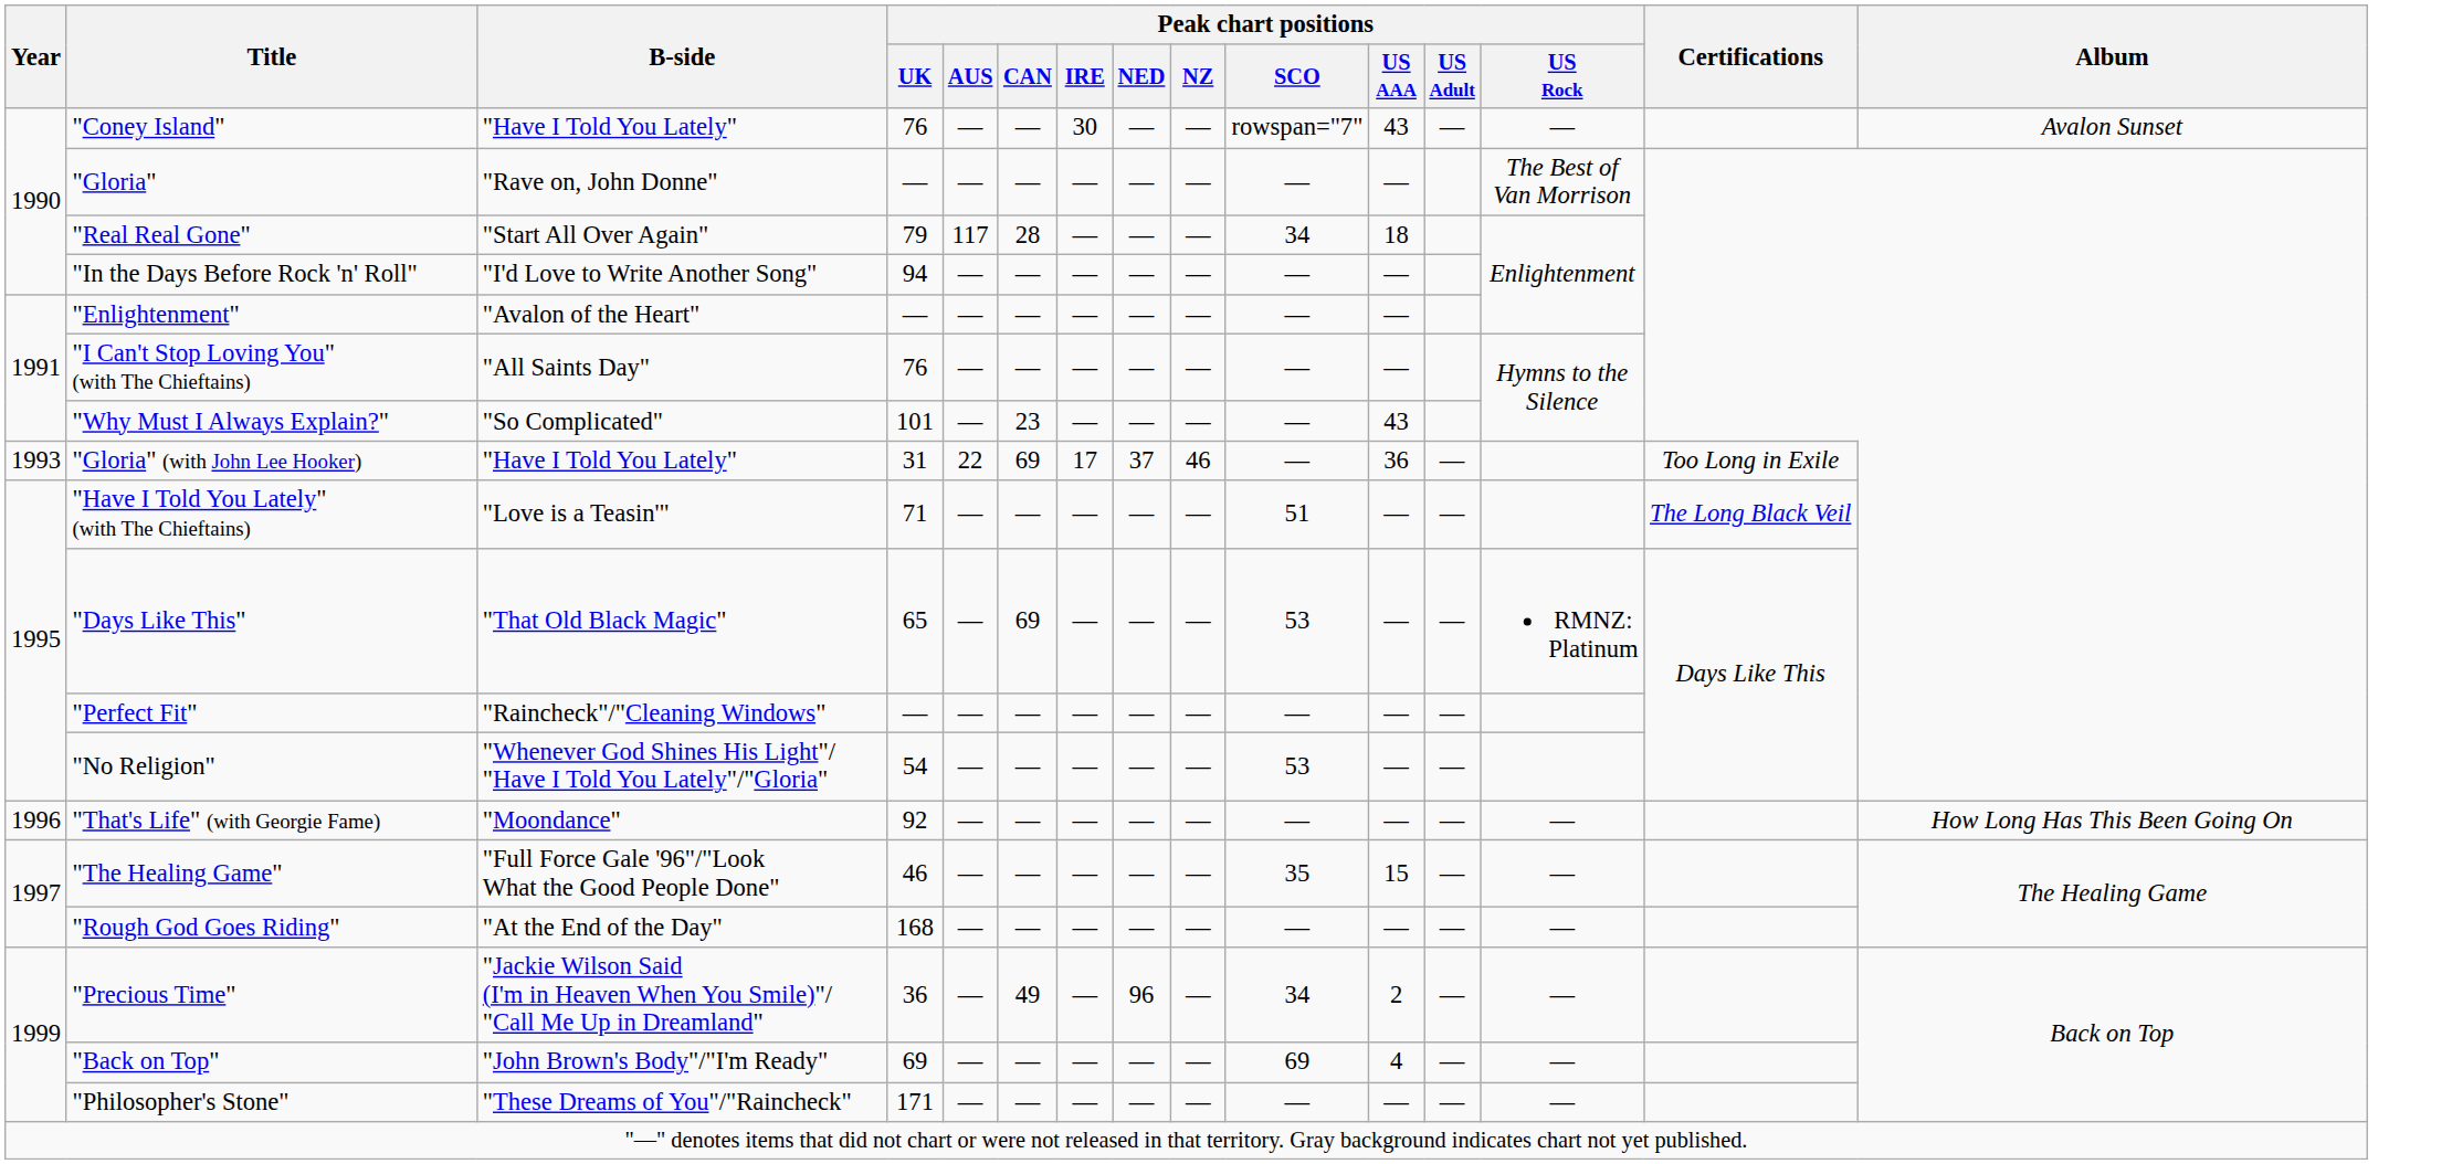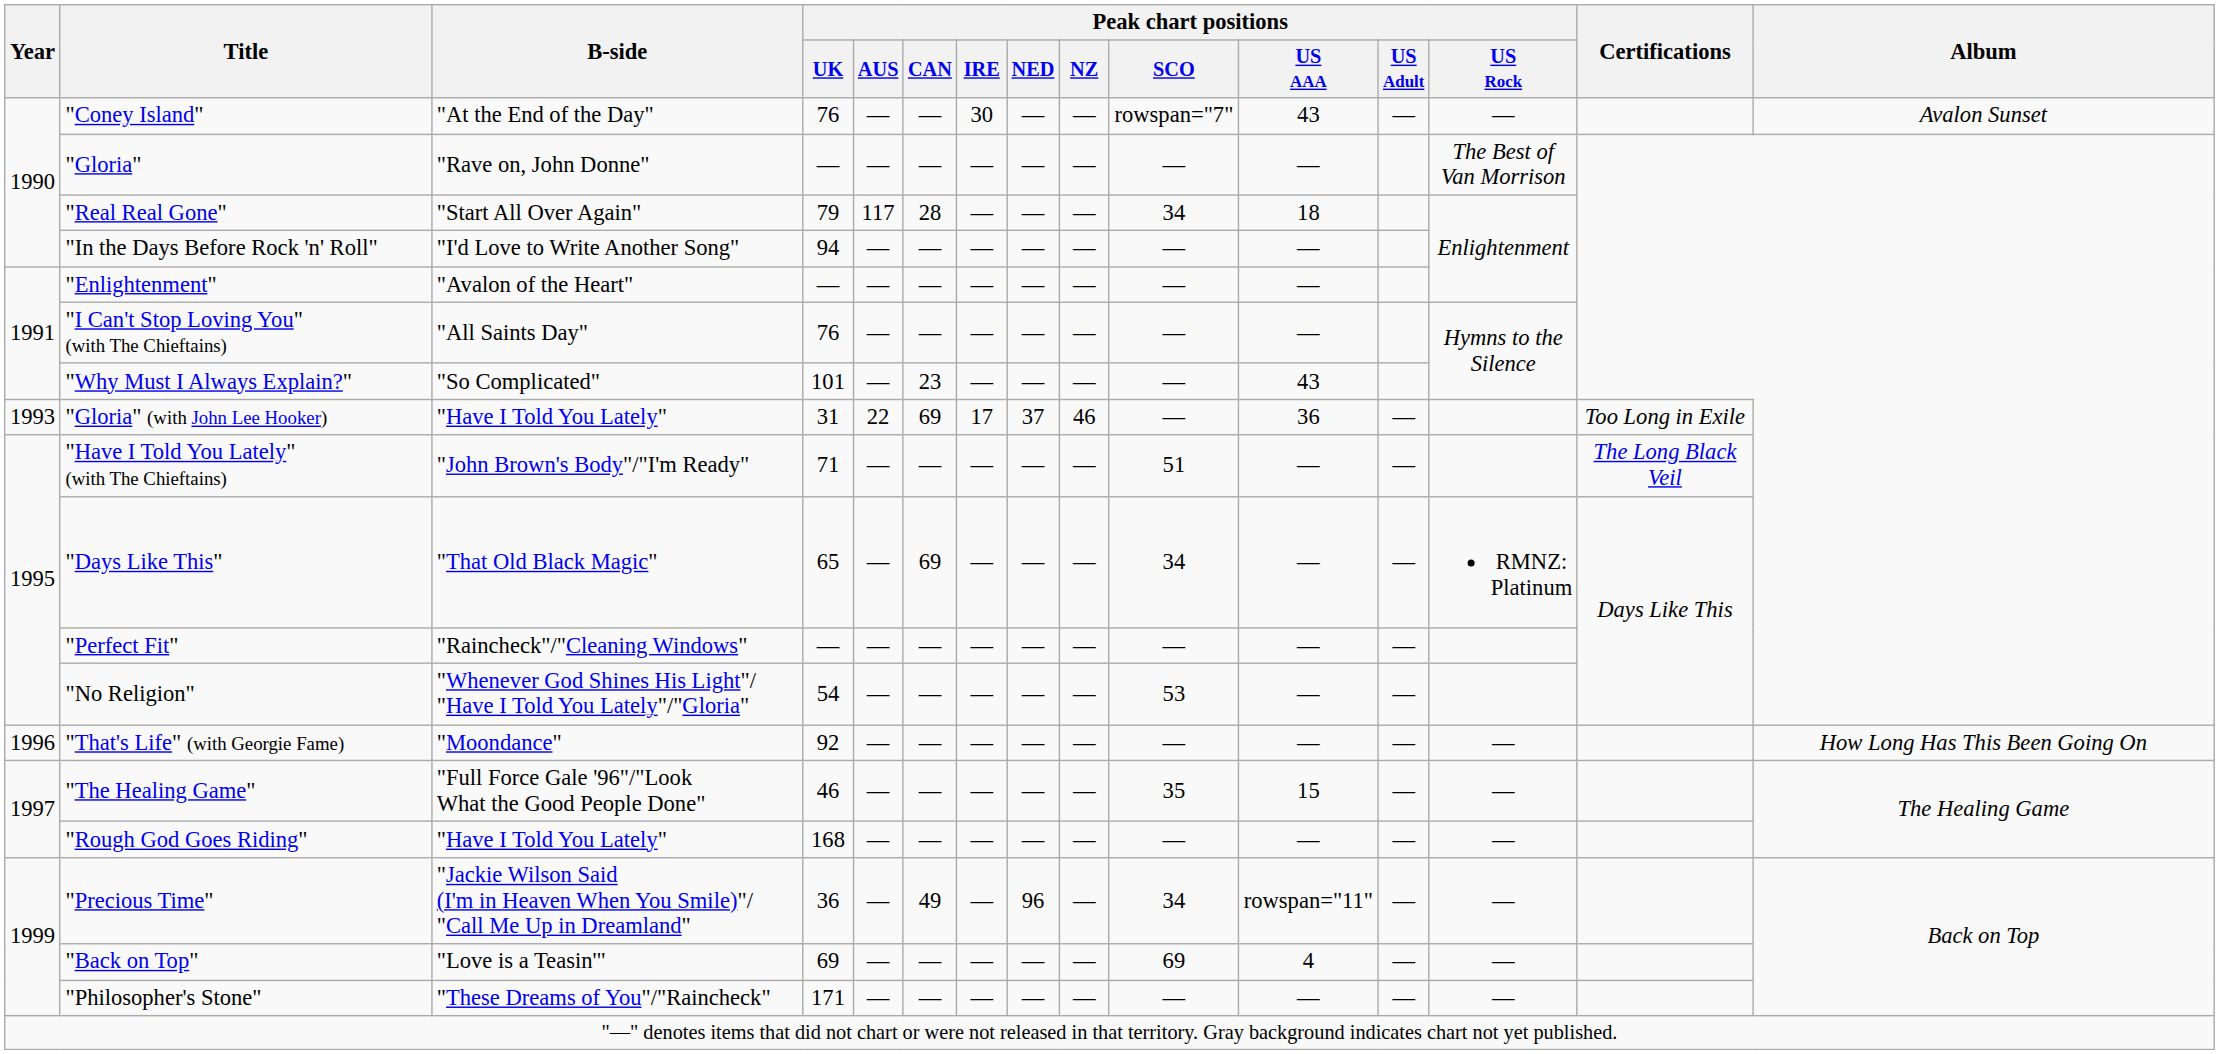"Coney Island" | B-side: "Have I Told You Lately" -> "At the End of the Day"
"Have I Told You Lately" (with The Chieftains) | B-side: "Love is a Teasin'" -> "John Brown's Body"/"I'm Ready"
"Days Like This" | Peak chart positions / SCO: 53 -> 34
"Rough God Goes Riding" | B-side: "At the End of the Day" -> "Have I Told You Lately"
"Precious Time" | Peak chart positions / US AAA: 2 -> rowspan="11"
"Back on Top" | B-side: "John Brown's Body"/"I'm Ready" -> "Love is a Teasin'"
